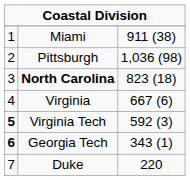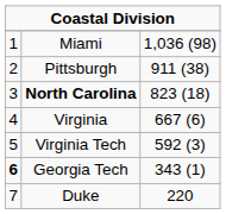Miami | column 3: 911 (38) -> 1,036 (98)
Pittsburgh | column 3: 1,036 (98) -> 911 (38)
Virginia Tech | column 1: bold -> normal
